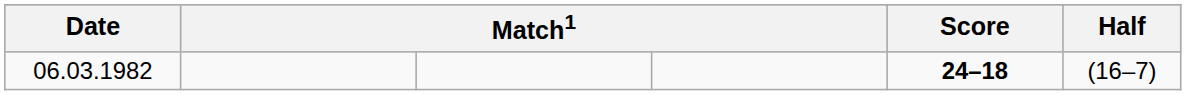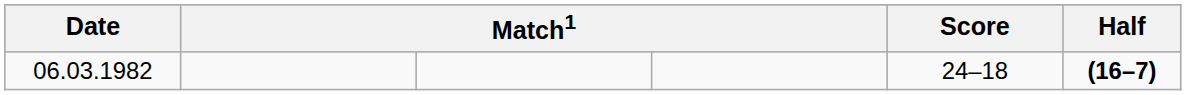06.03.1982 | Score: bold -> normal
06.03.1982 | Half: normal -> bold
